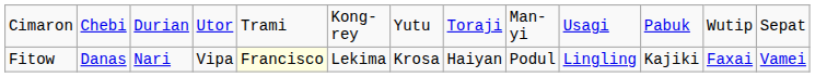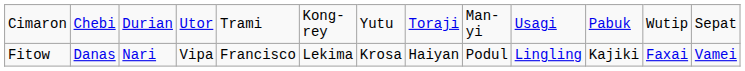Fitow | column 5: lightyellow background -> no background
